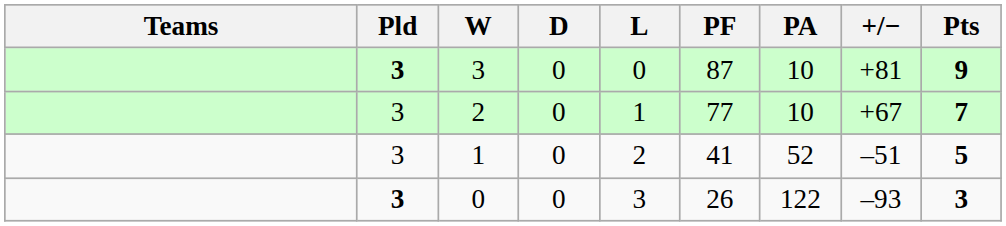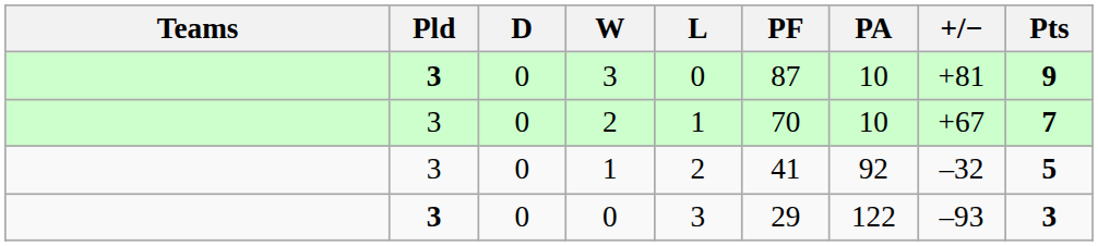columns swapped: W <-> D
row 3 | PF: 77 -> 70
row 4 | PA: 52 -> 92
row 4 | +/−: –51 -> –32
row 5 | PF: 26 -> 29
